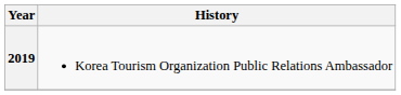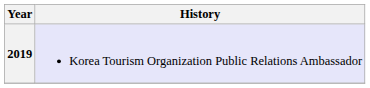2019 | History: no background -> lavender background
